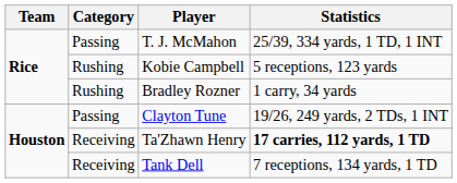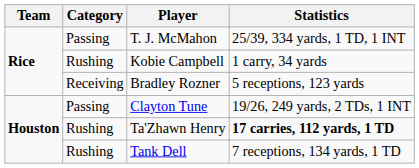Kobie Campbell | Statistics: 5 receptions, 123 yards -> 1 carry, 34 yards
Bradley Rozner | Category: Rushing -> Receiving
Bradley Rozner | Statistics: 1 carry, 34 yards -> 5 receptions, 123 yards
Ta'Zhawn Henry | Category: Receiving -> Rushing
Tank Dell | Category: Receiving -> Rushing
